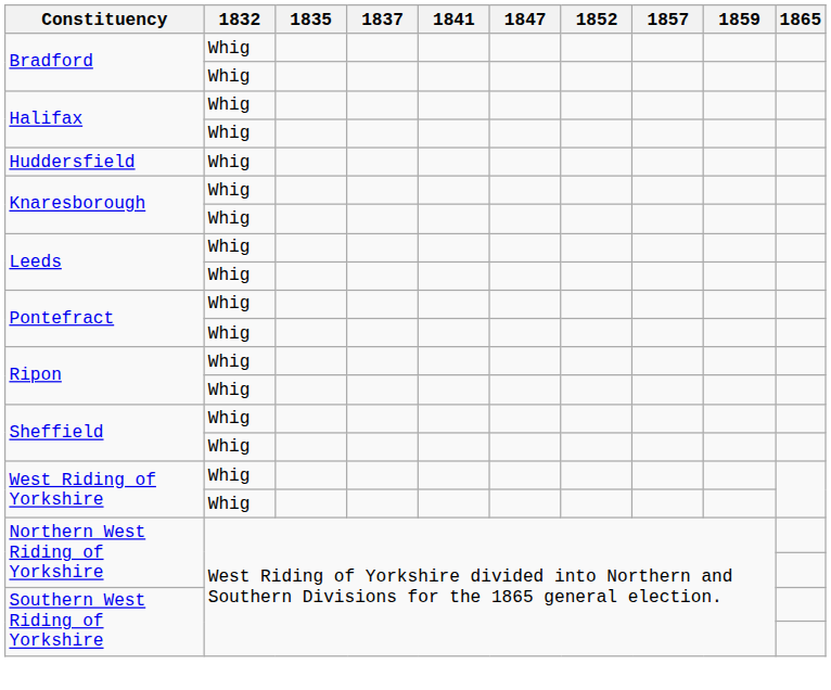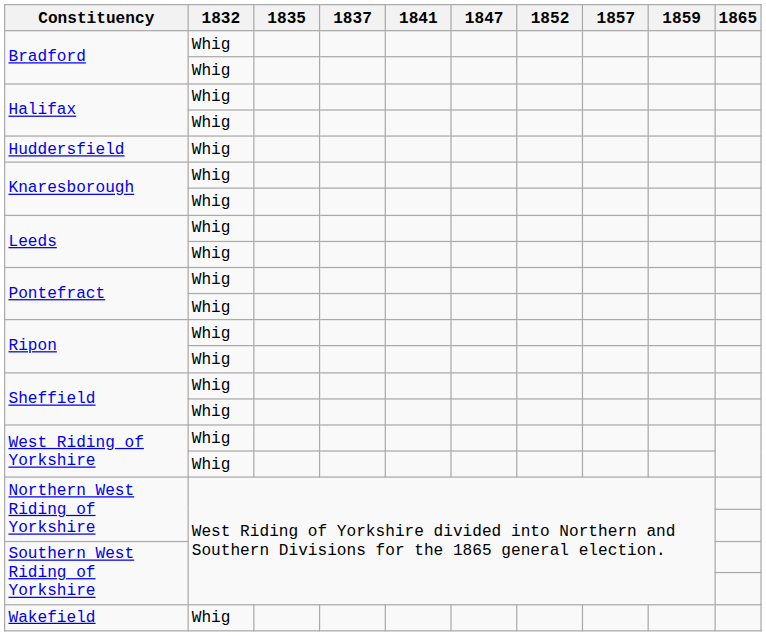+ row: Wakefield | Whig
